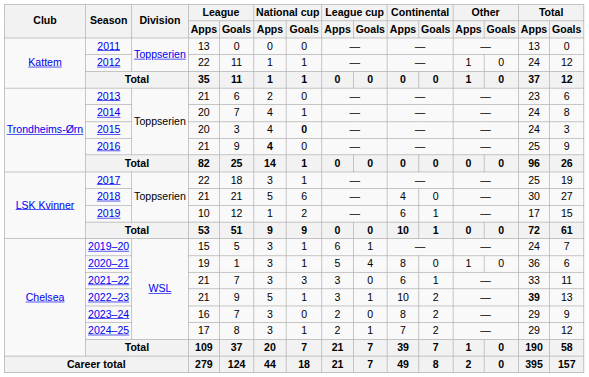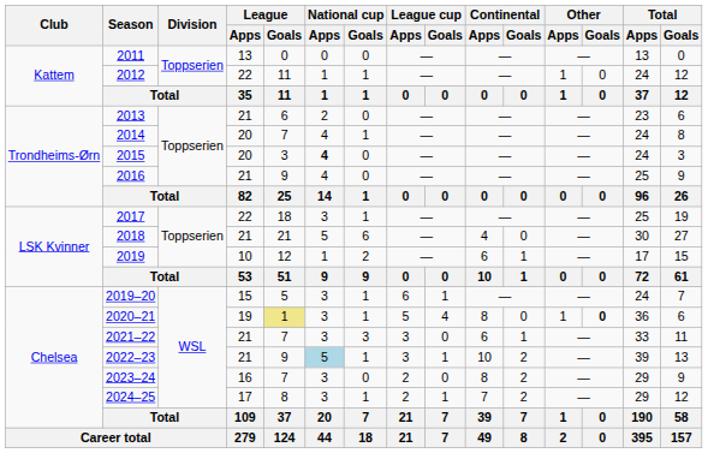2015 | National cup / Apps: normal -> bold
2015 | National cup / Goals: bold -> normal
2016 | National cup / Apps: bold -> normal
2020–21 | League / Goals: no background -> khaki background
2020–21 | Other / Goals: normal -> bold
2022–23 | National cup / Apps: no background -> lightblue background
2022–23 | Total / Apps: bold -> normal
